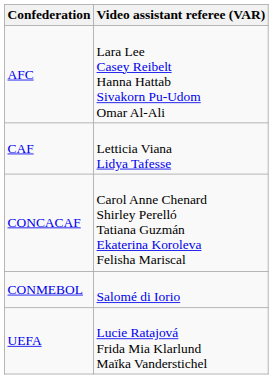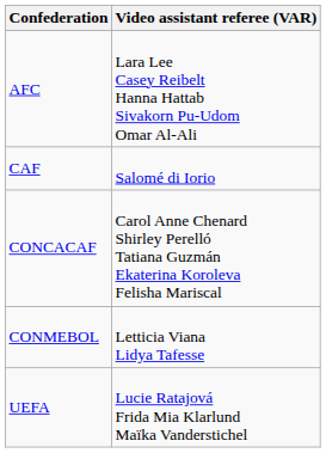CAF | Video assistant referee (VAR): Letticia Viana Lidya Tafesse -> Salomé di Iorio
CONMEBOL | Video assistant referee (VAR): Salomé di Iorio -> Letticia Viana Lidya Tafesse
